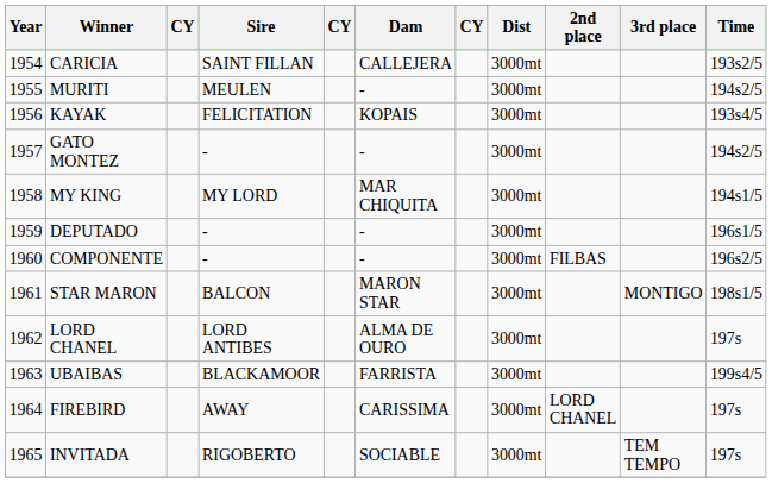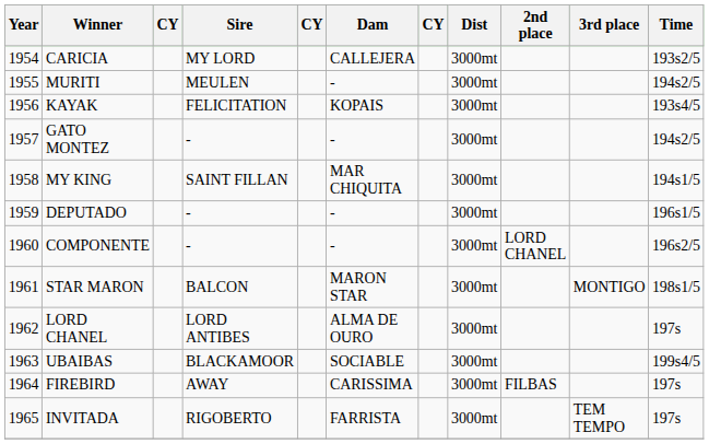CARICIA | Sire: SAINT FILLAN -> MY LORD
MY KING | Sire: MY LORD -> SAINT FILLAN
COMPONENTE | 2nd place: FILBAS -> LORD CHANEL
UBAIBAS | Dam: FARRISTA -> SOCIABLE
FIREBIRD | 2nd place: LORD CHANEL -> FILBAS
INVITADA | Dam: SOCIABLE -> FARRISTA
